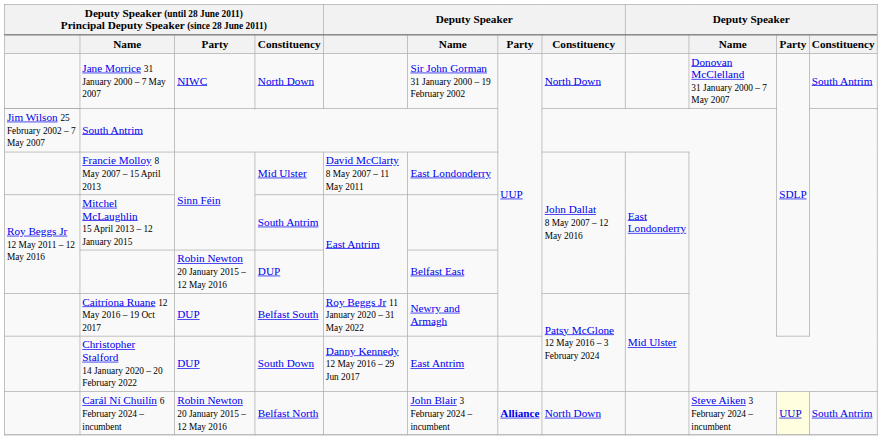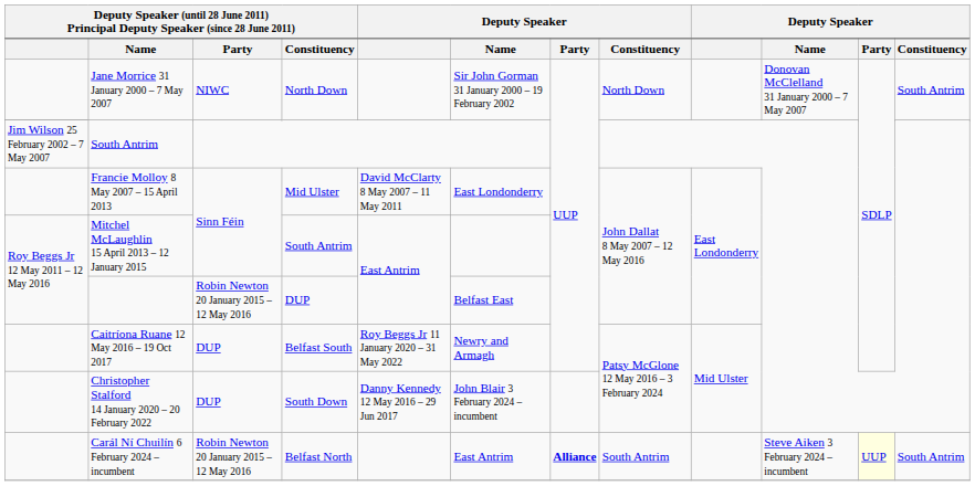Christopher Stalford 14 January 2020 – 20 February 2022 | column 6: East Antrim -> John Blair 3 February 2024 – incumbent
Carál Ní Chuilín 6 February 2024 – incumbent | column 6: John Blair 3 February 2024 – incumbent -> East Antrim
Carál Ní Chuilín 6 February 2024 – incumbent | column 8: North Down -> South Antrim
